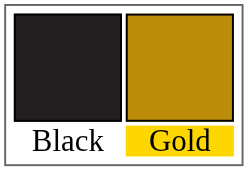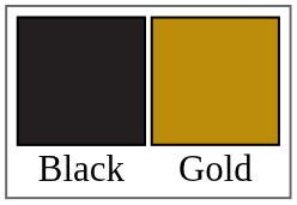Black | column 2: gold background -> no background
